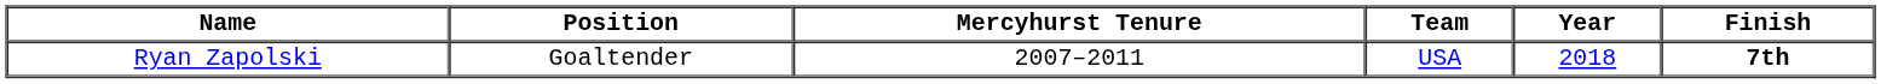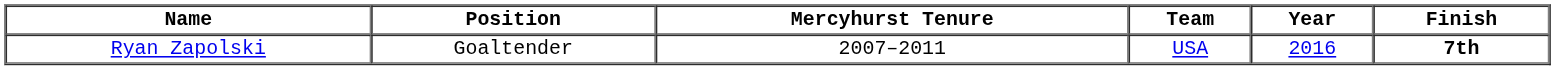Ryan Zapolski | Year: 2018 -> 2016
